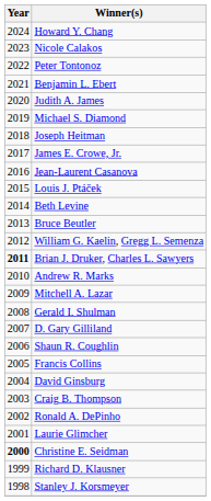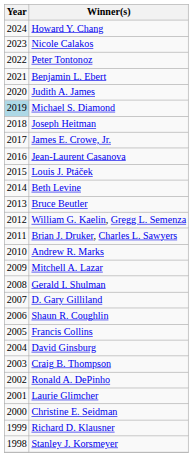Michael S. Diamond | Year: no background -> lightblue background
Brian J. Druker, Charles L. Sawyers | Year: bold -> normal
Christine E. Seidman | Year: bold -> normal
